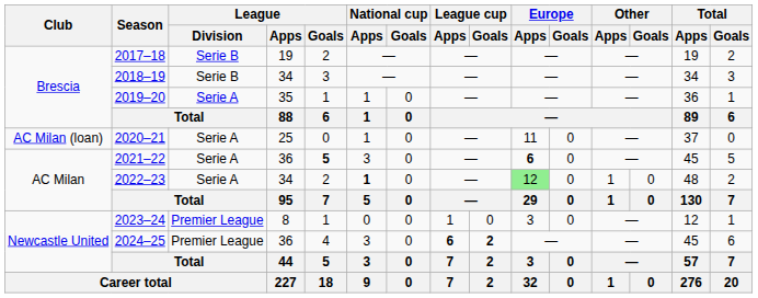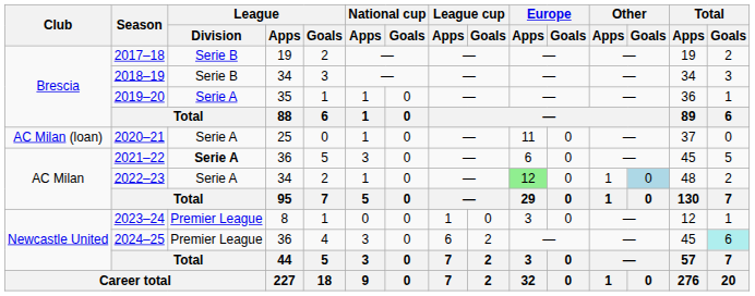2021–22 | League / Division: normal -> bold
2021–22 | League / Goals: bold -> normal
2021–22 | Europe / Apps: bold -> normal
2022–23 | National cup / Apps: bold -> normal
2022–23 | Other / Goals: no background -> lightblue background
2024–25 | League cup / Apps: bold -> normal
2024–25 | League cup / Goals: bold -> normal
2024–25 | Total / Goals: no background -> paleturquoise background
